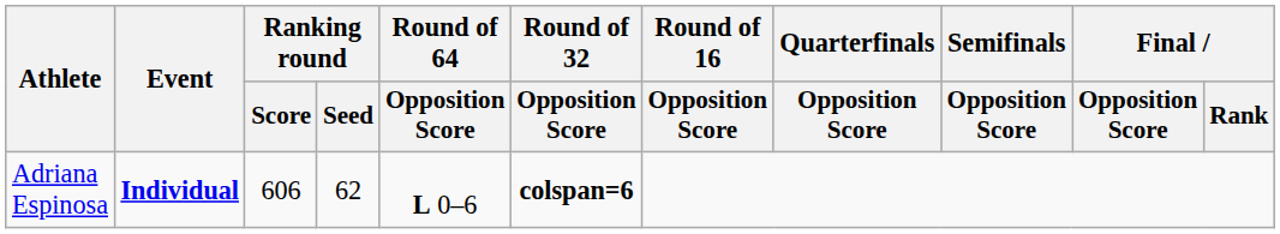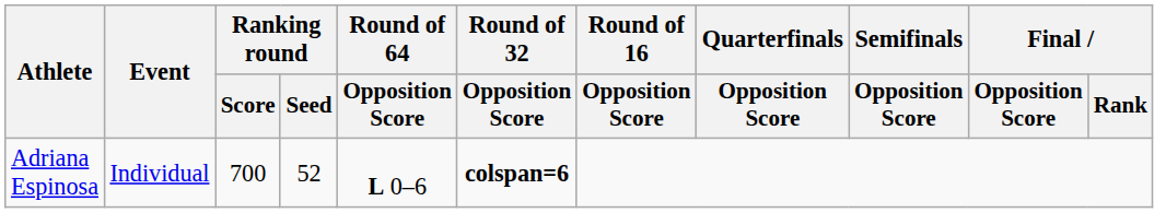Adriana Espinosa | Event: bold -> normal
Adriana Espinosa | Ranking round / Score: 606 -> 700
Adriana Espinosa | Ranking round / Seed: 62 -> 52
